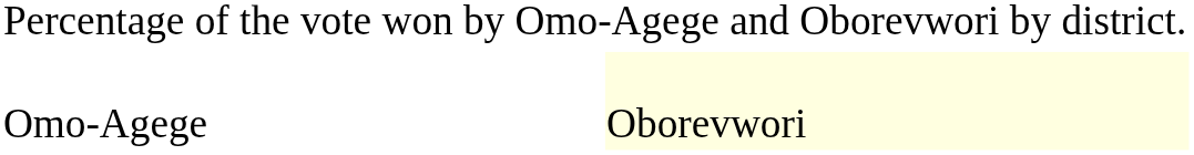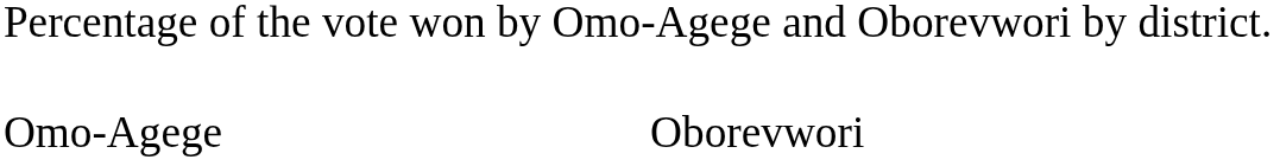Omo-Agege | column 2: lightyellow background -> no background
